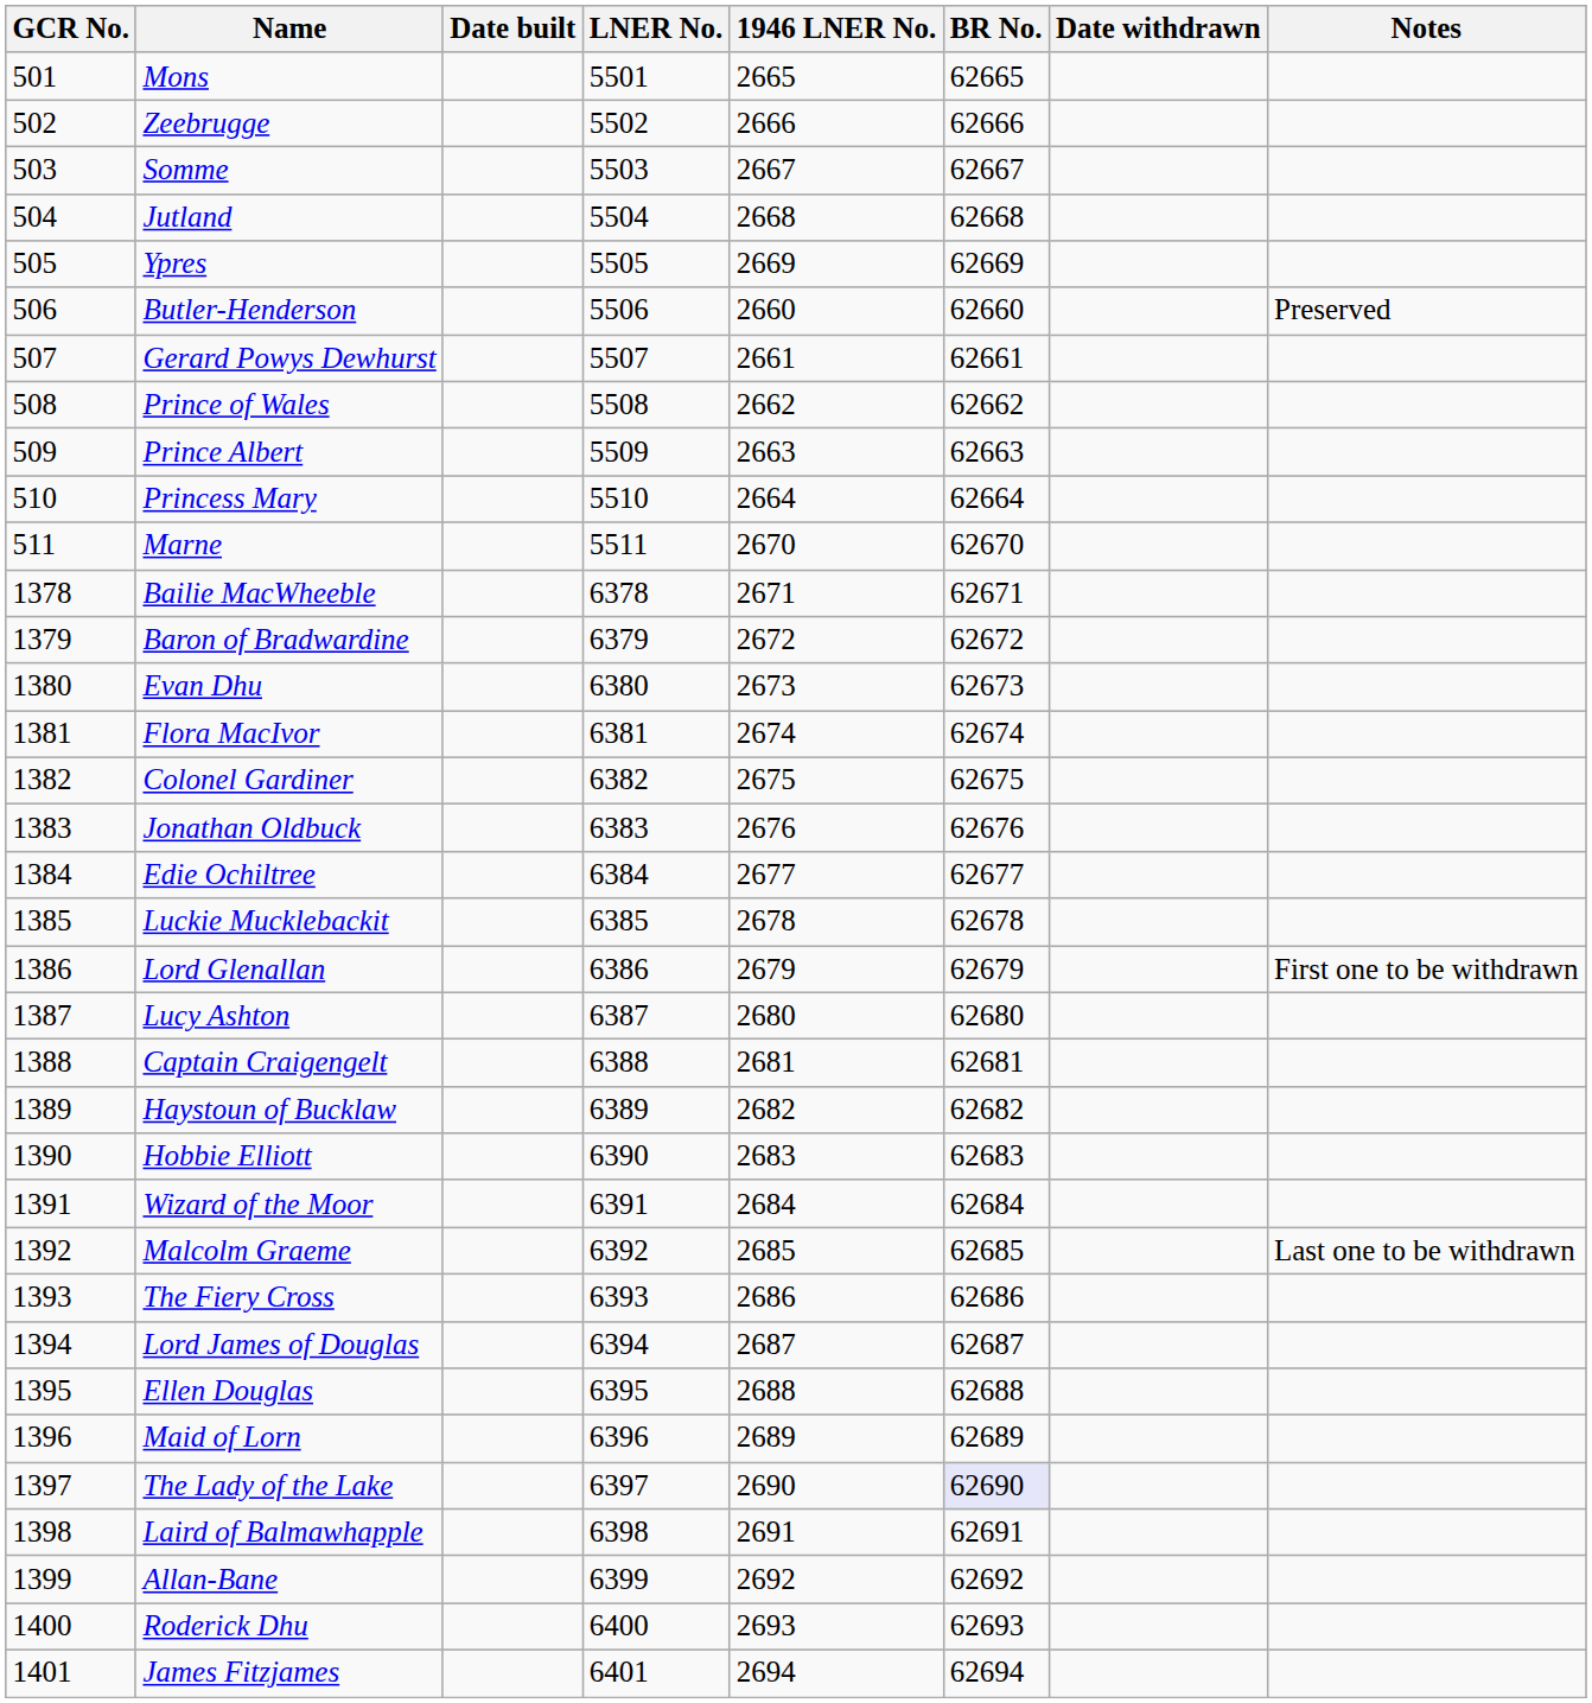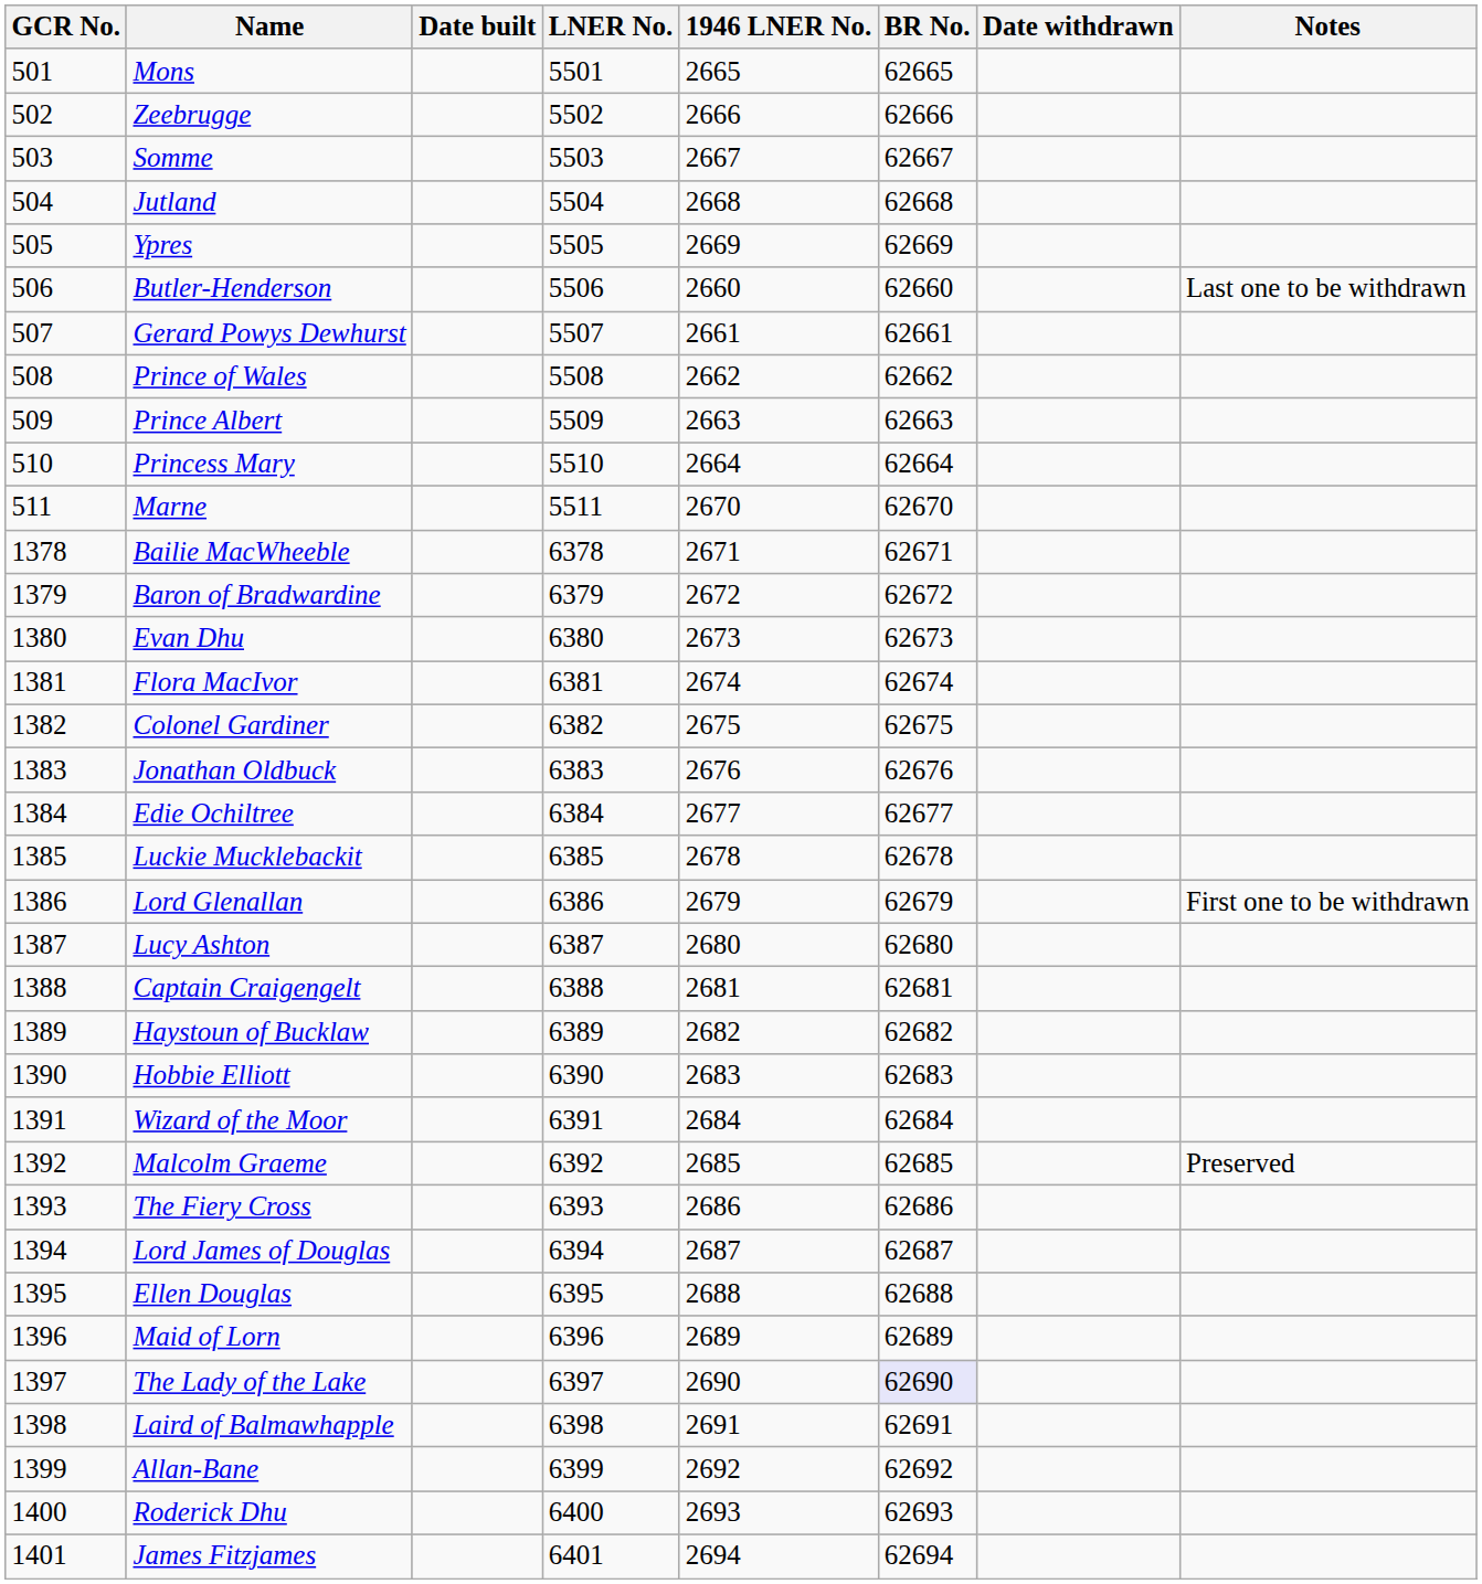Butler-Henderson | Notes: Preserved -> Last one to be withdrawn
Malcolm Graeme | Notes: Last one to be withdrawn -> Preserved
